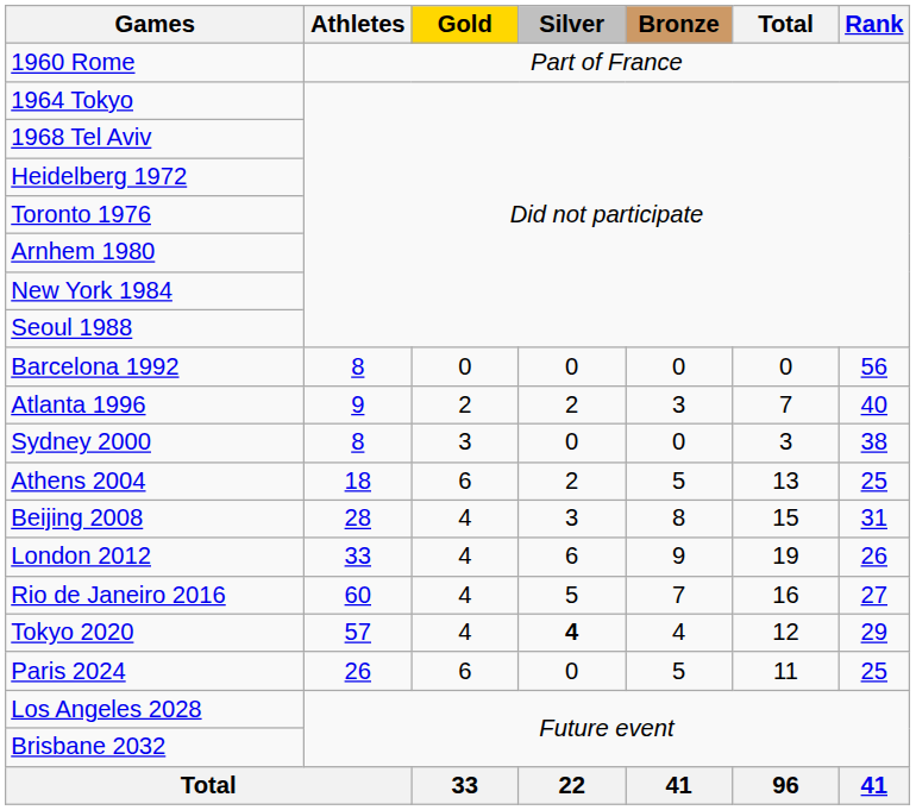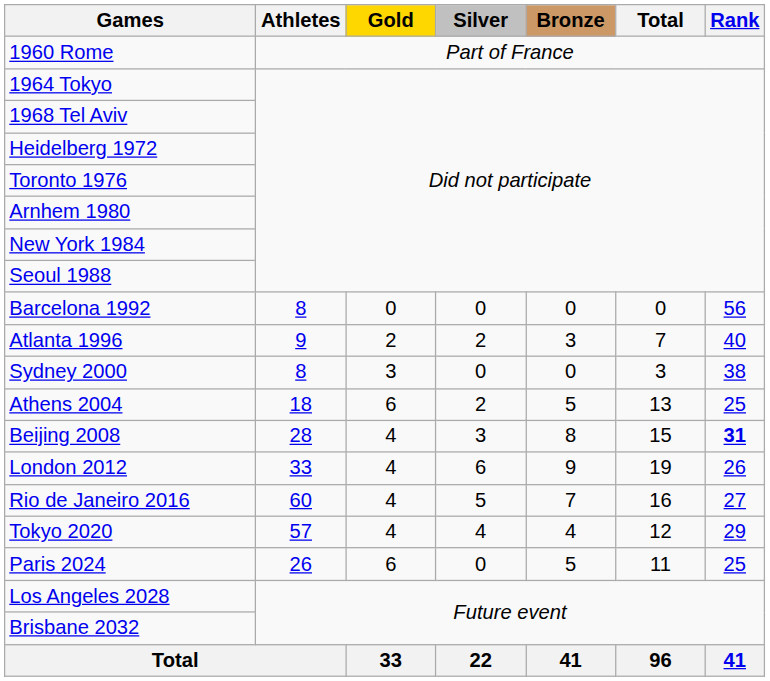Beijing 2008 | Rank: normal -> bold
Tokyo 2020 | Silver: bold -> normal
